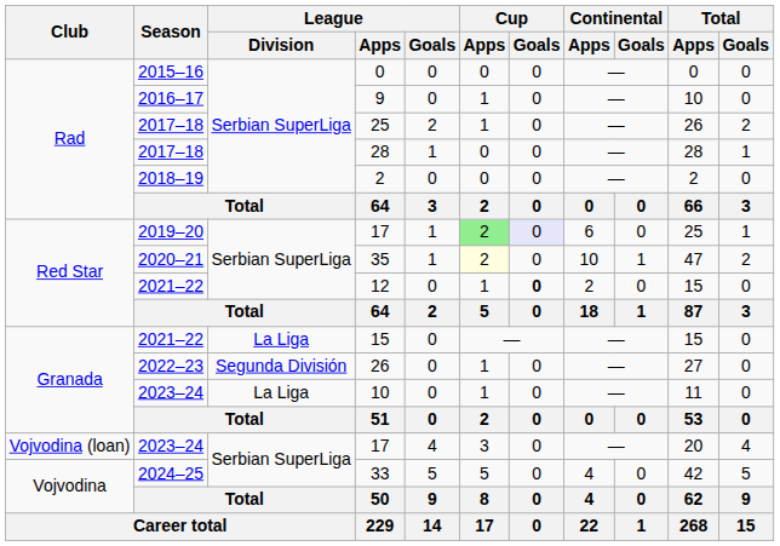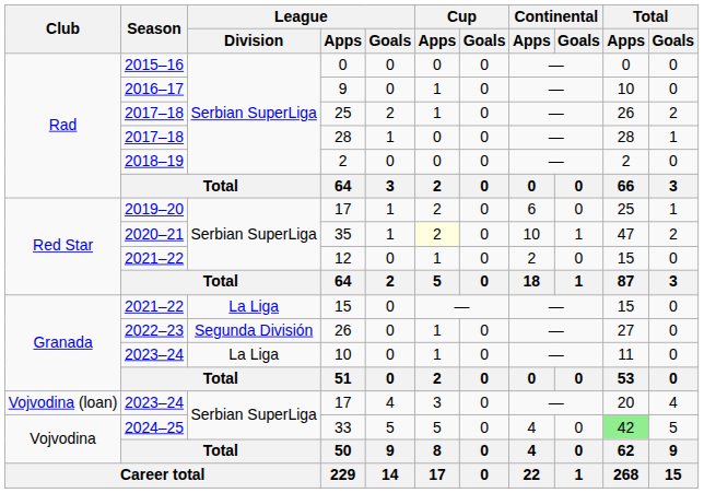2019–20 / 17 | Cup / Apps: lightgreen background -> no background
2019–20 / 17 | Cup / Goals: lavender background -> no background
12 | Cup / Goals: bold -> normal
33 | Total / Apps: no background -> lightgreen background
